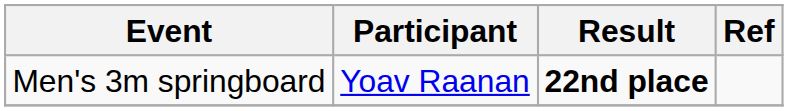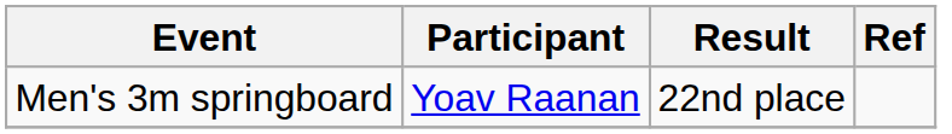Men's 3m springboard | Result: bold -> normal
